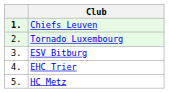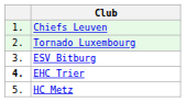Chiefs Leuven | column 1: bold -> normal
EHC Trier | column 1: normal -> bold
